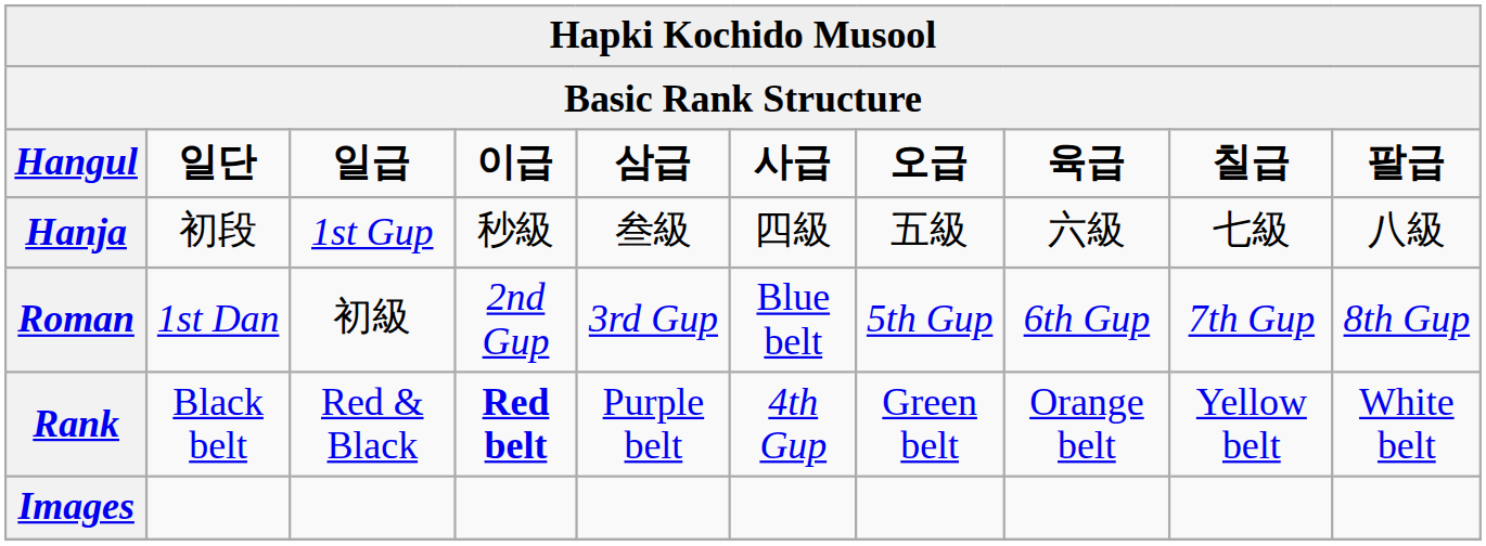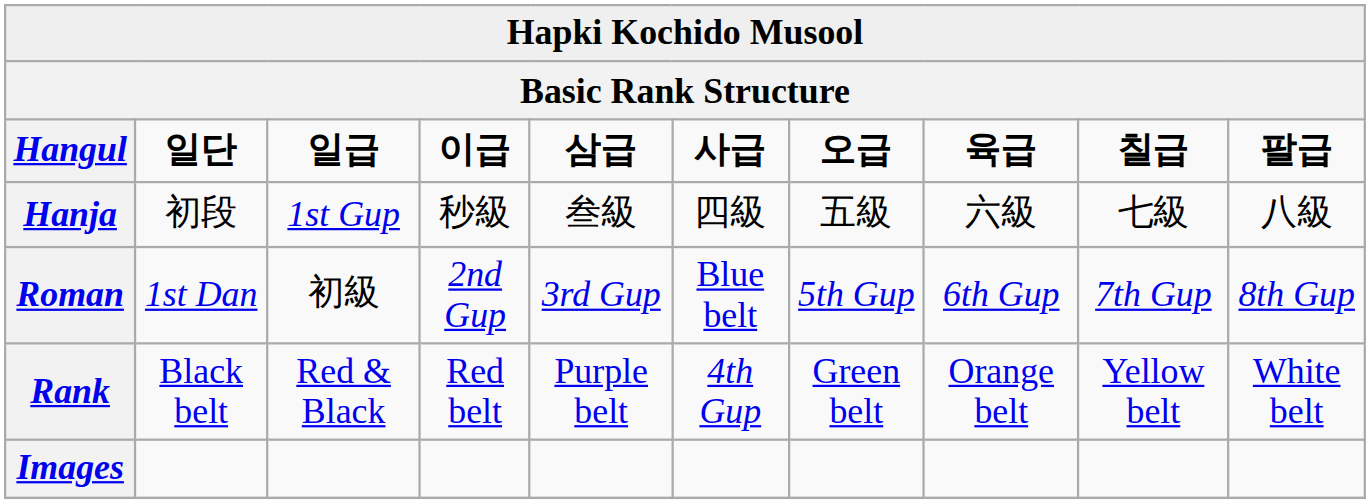Rank | 이급: bold -> normal
